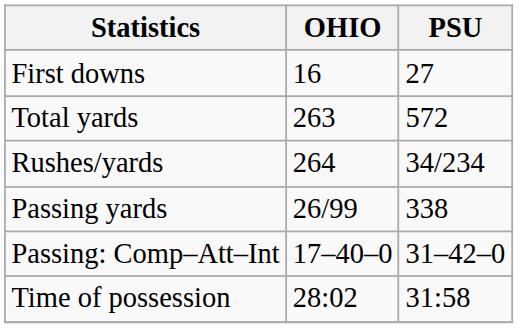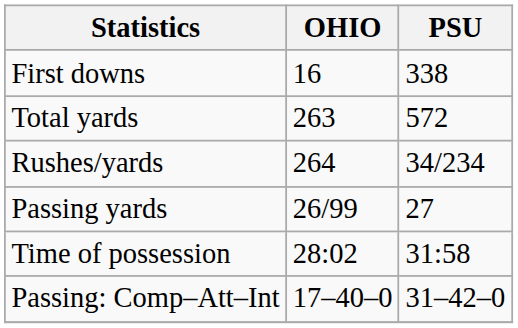First downs | PSU: 27 -> 338
Passing yards | PSU: 338 -> 27
rows swapped: Passing: Comp–Att–Int <-> Time of possession
